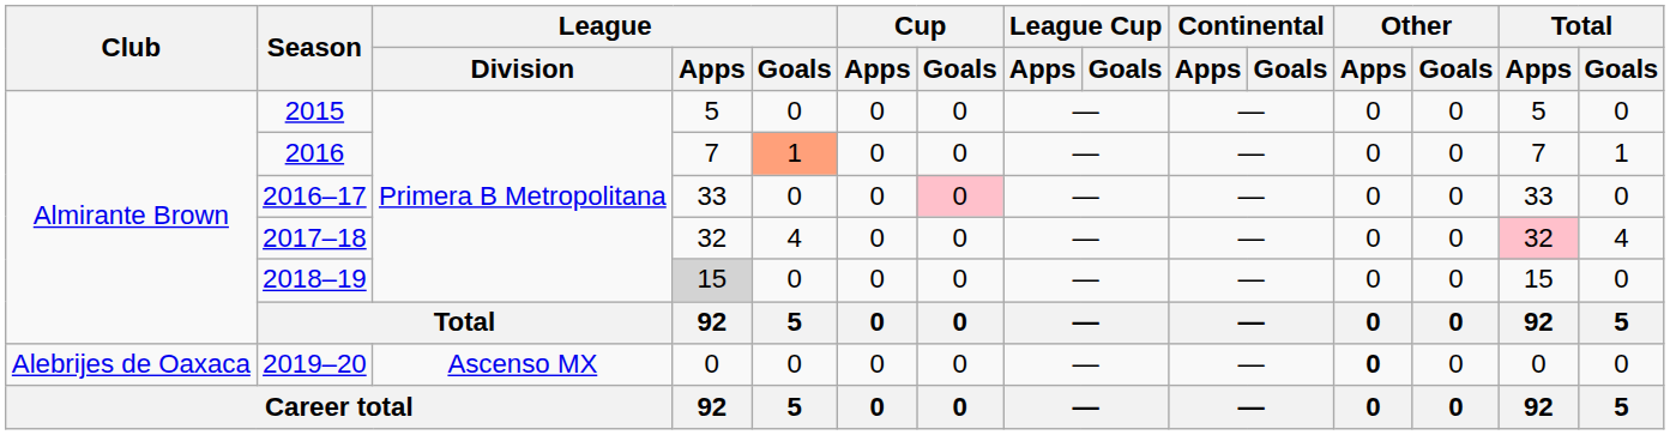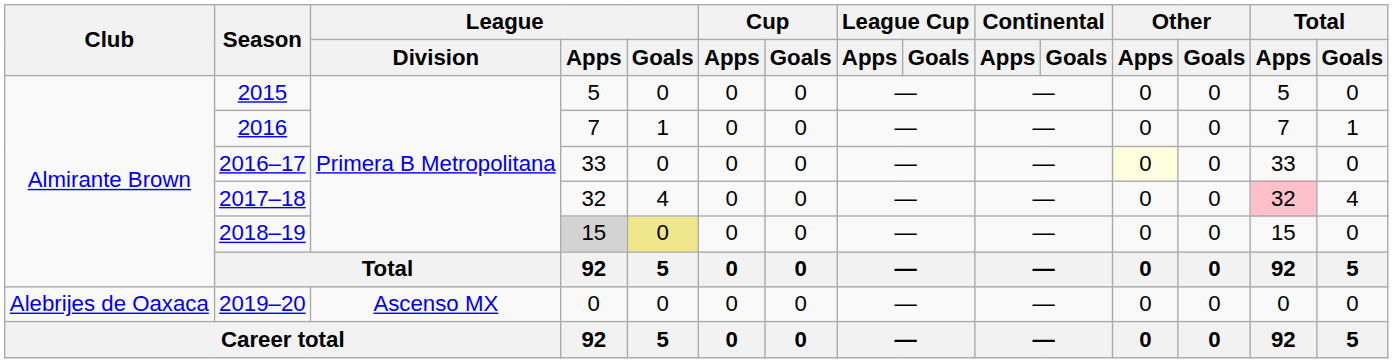2016 | League / Goals: lightsalmon background -> no background
2016–17 | Cup / Goals: pink background -> no background
2016–17 | Other / Apps: no background -> lightyellow background
2018–19 | League / Goals: no background -> khaki background
2019–20 | Other / Apps: bold -> normal
